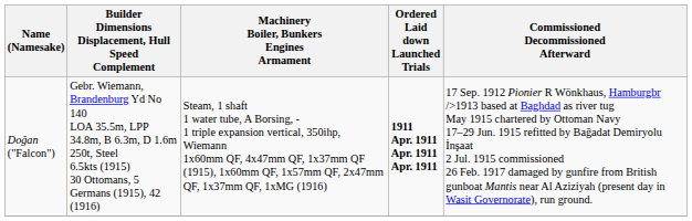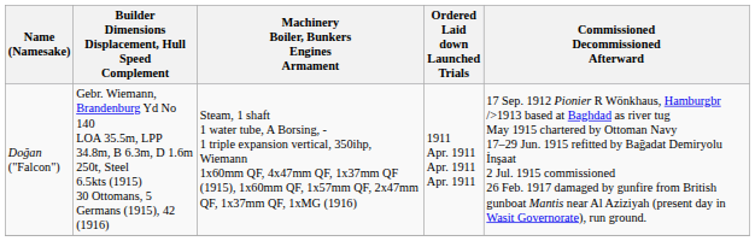Doğan ("Falcon") | Ordered Laid down Launched Trials: bold -> normal
